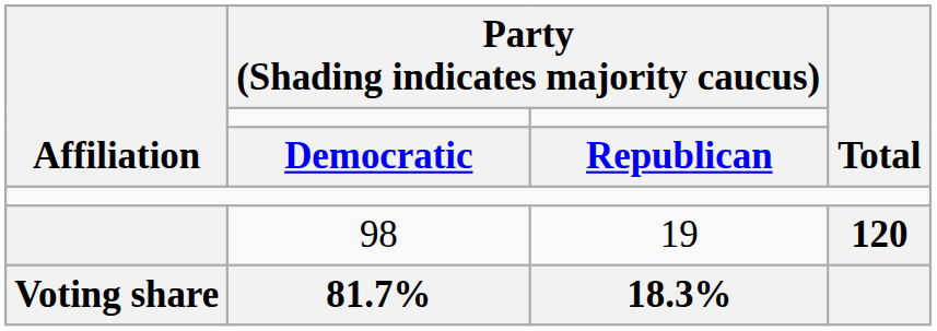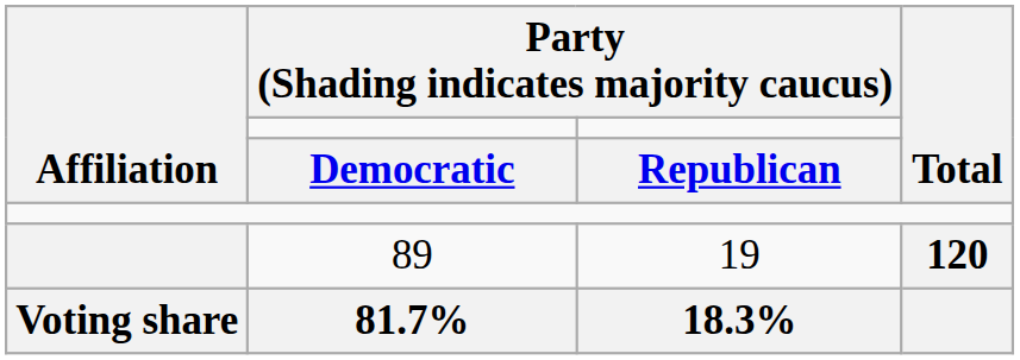120 | column 2: 98 -> 89
